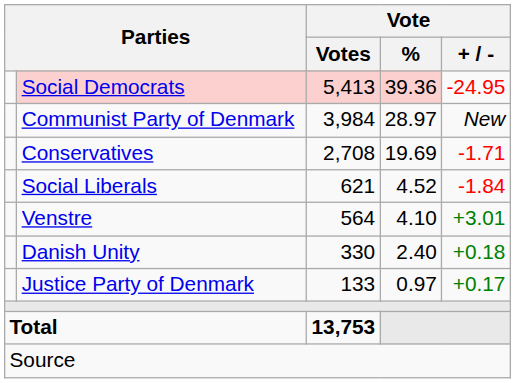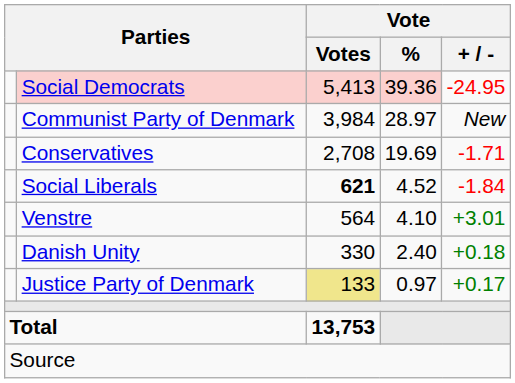Social Liberals | Vote / Votes: normal -> bold
Justice Party of Denmark | Vote / Votes: no background -> khaki background
